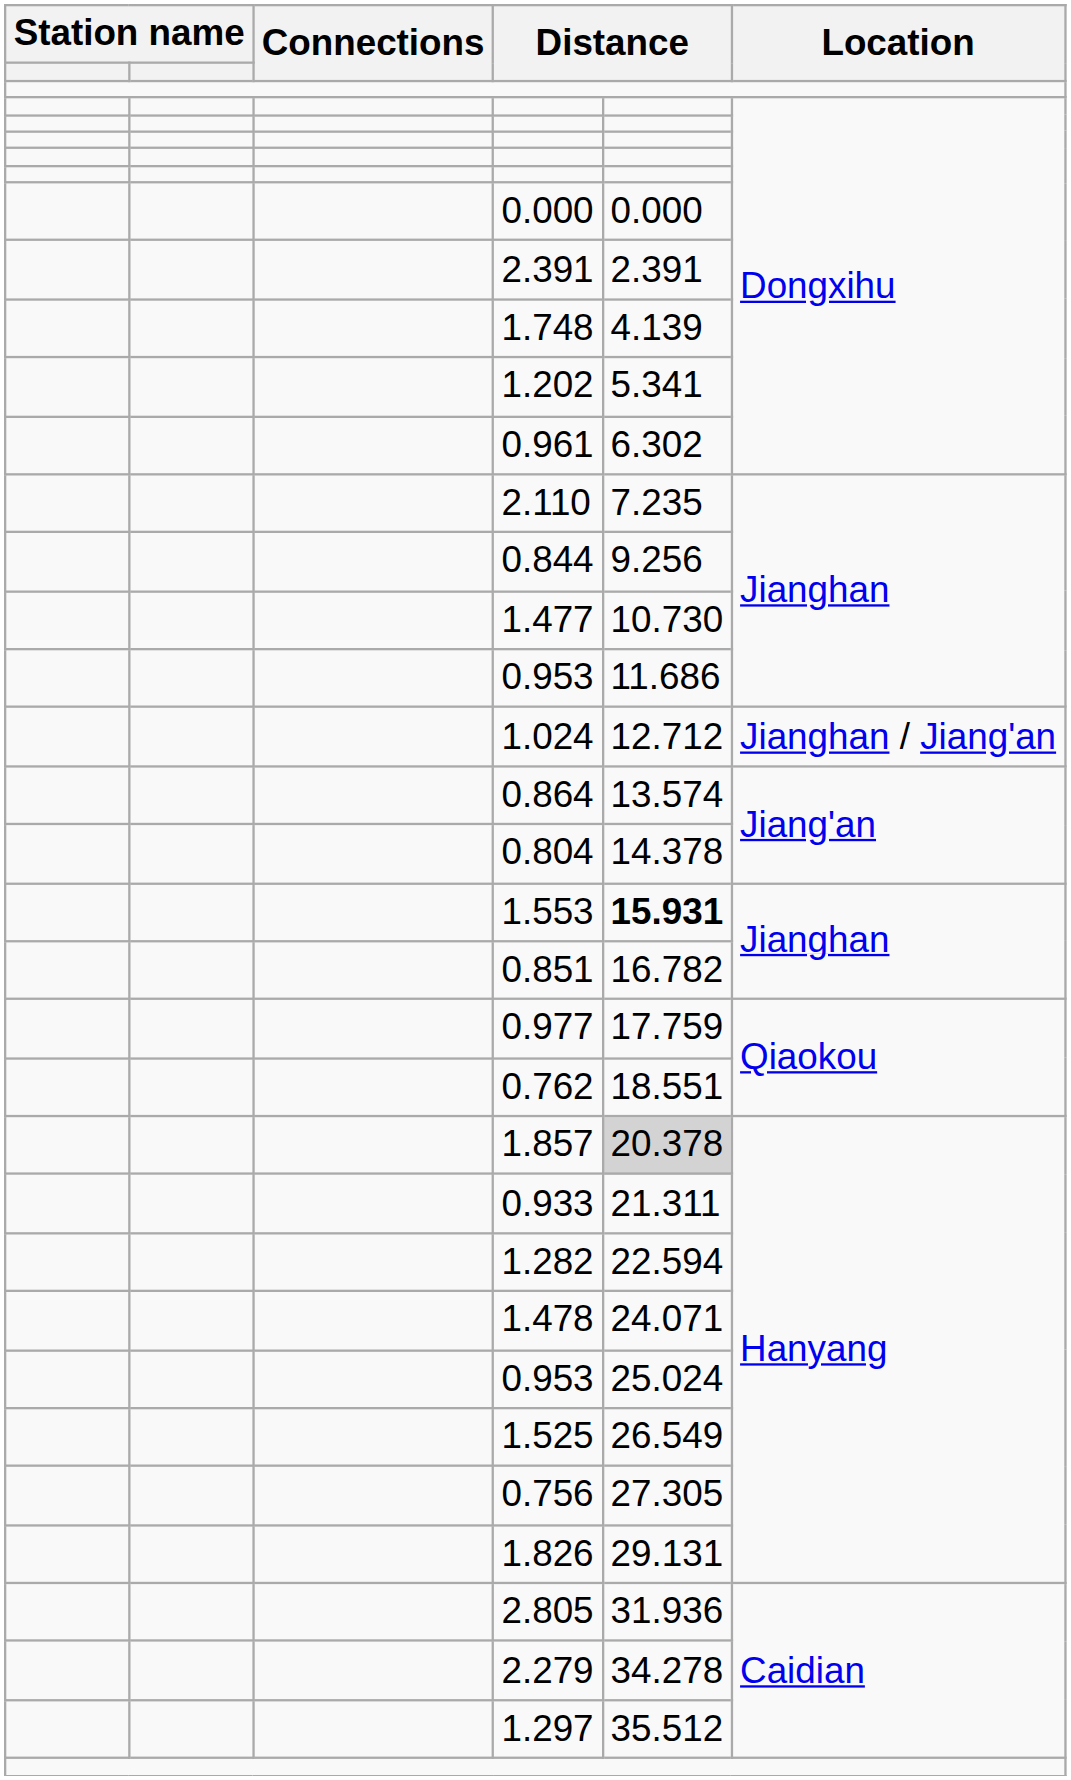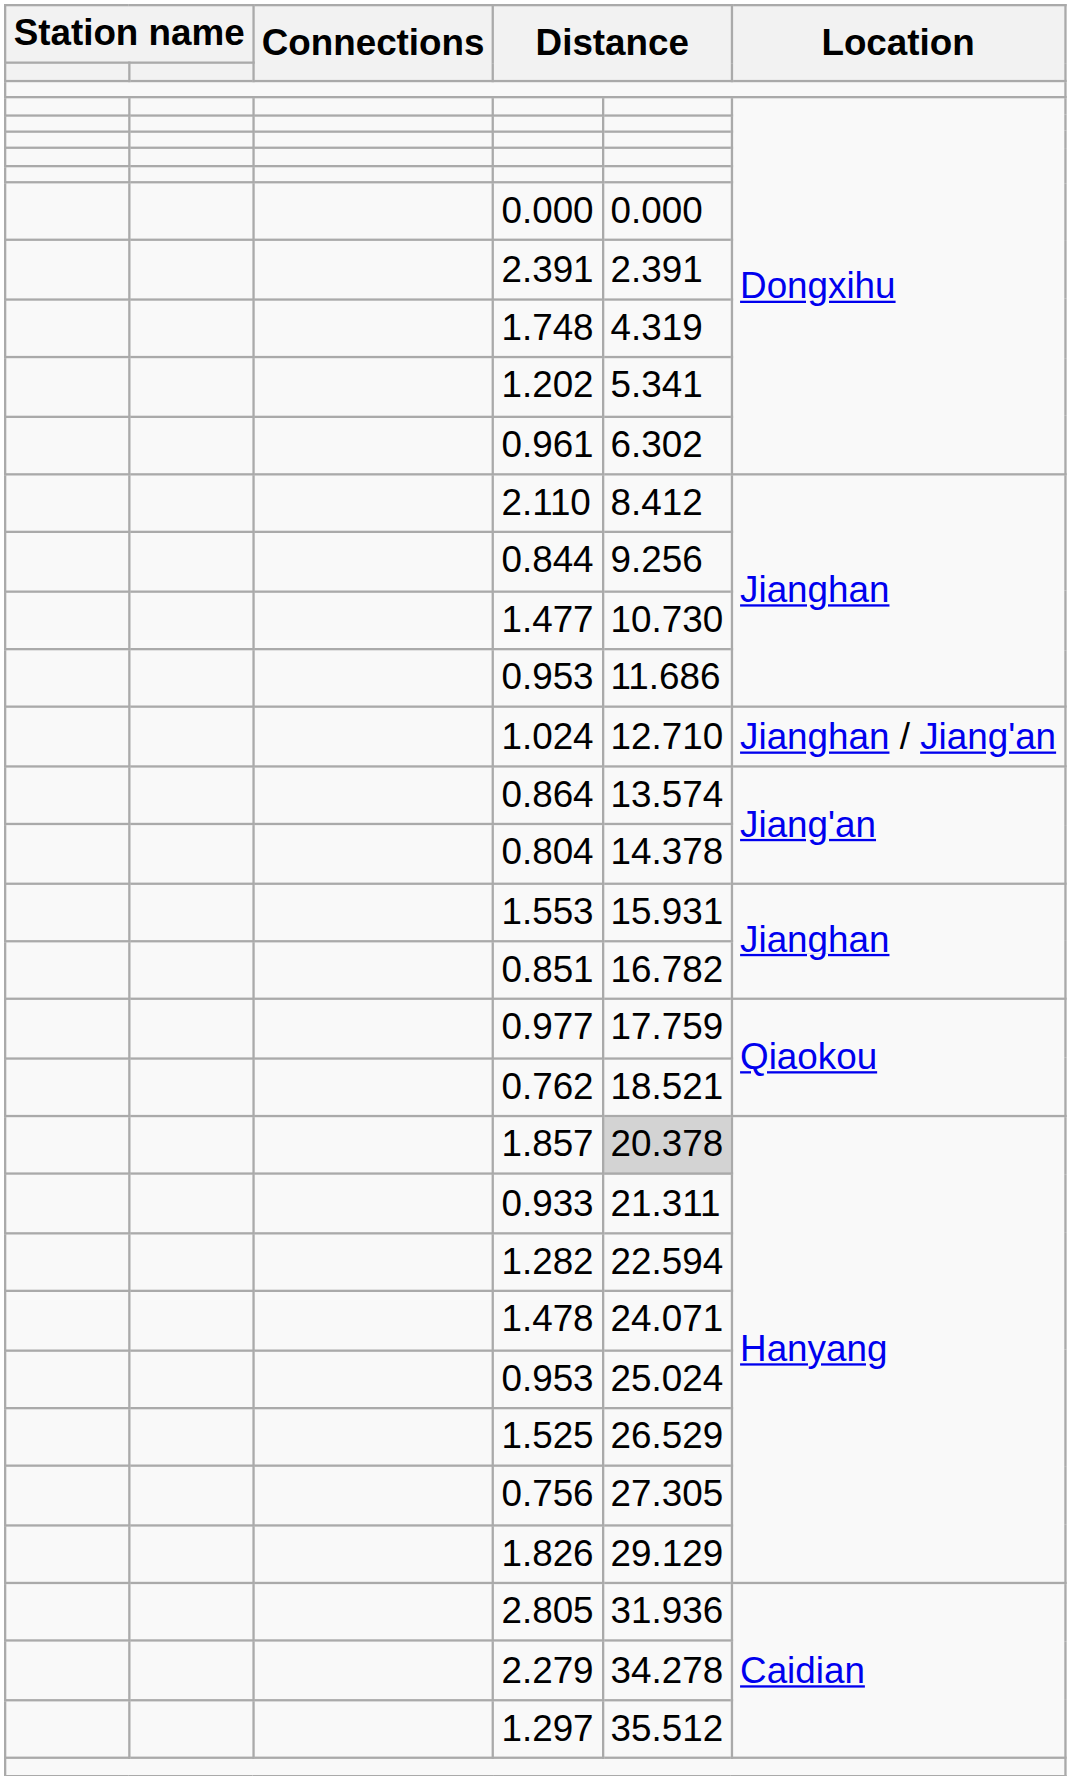1.748 | column 5: 4.139 -> 4.319
2.110 | column 5: 7.235 -> 8.412
1.024 | column 5: 12.712 -> 12.710
1.553 | column 5: bold -> normal
0.762 | column 5: 18.551 -> 18.521
1.525 | column 5: 26.549 -> 26.529
1.826 | column 5: 29.131 -> 29.129
